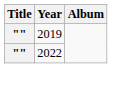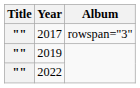+ row: "" | 2017 | rowspan="3"
